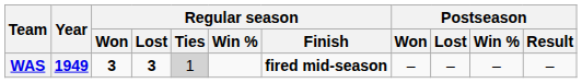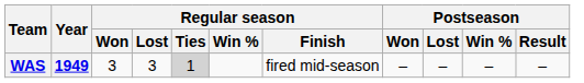WAS | Regular season / Won: bold -> normal
WAS | Regular season / Lost: bold -> normal
WAS | Regular season / Finish: bold -> normal
